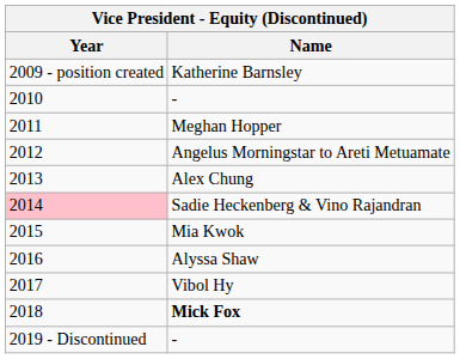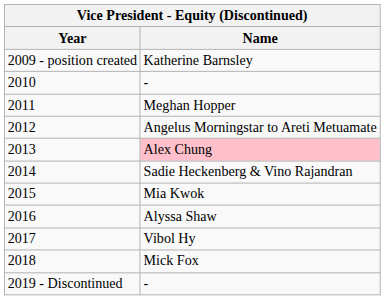Alex Chung | Name: no background -> pink background
Sadie Heckenberg & Vino Rajandran | Year: pink background -> no background
Mick Fox | Name: bold -> normal
